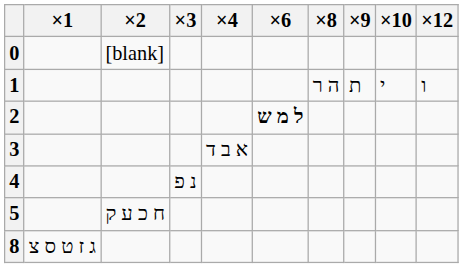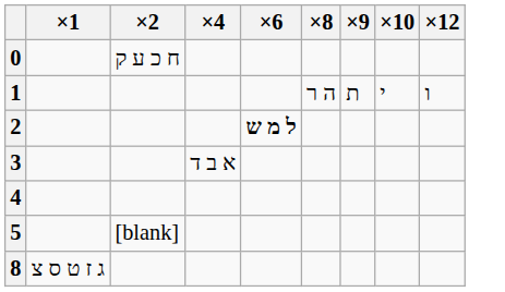- column: ×3 | נ פ
0 | ×2: [blank] -> ח כ ע ק
5 | ×2: ח כ ע ק -> [blank]
